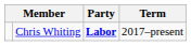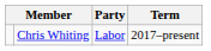Chris Whiting | Party: bold -> normal
